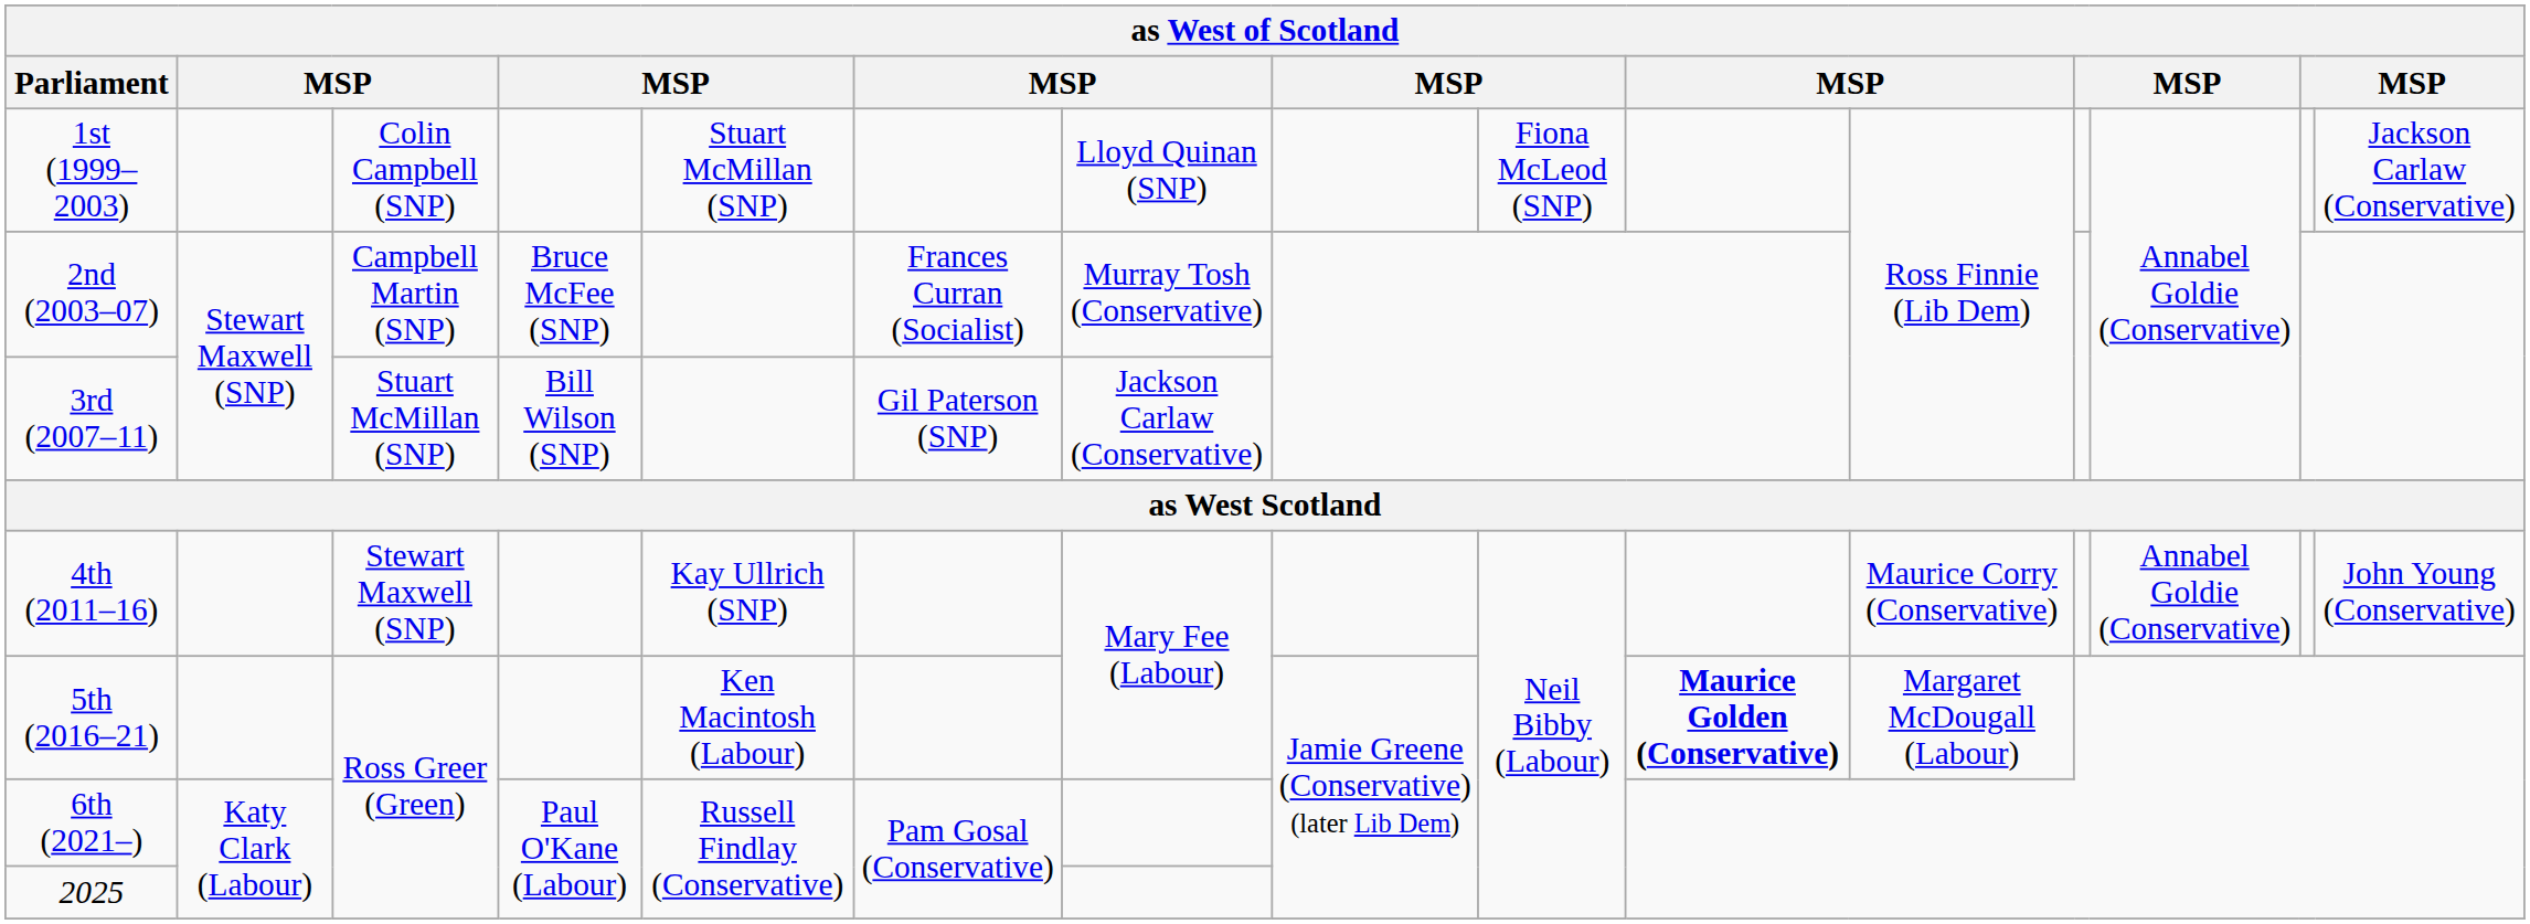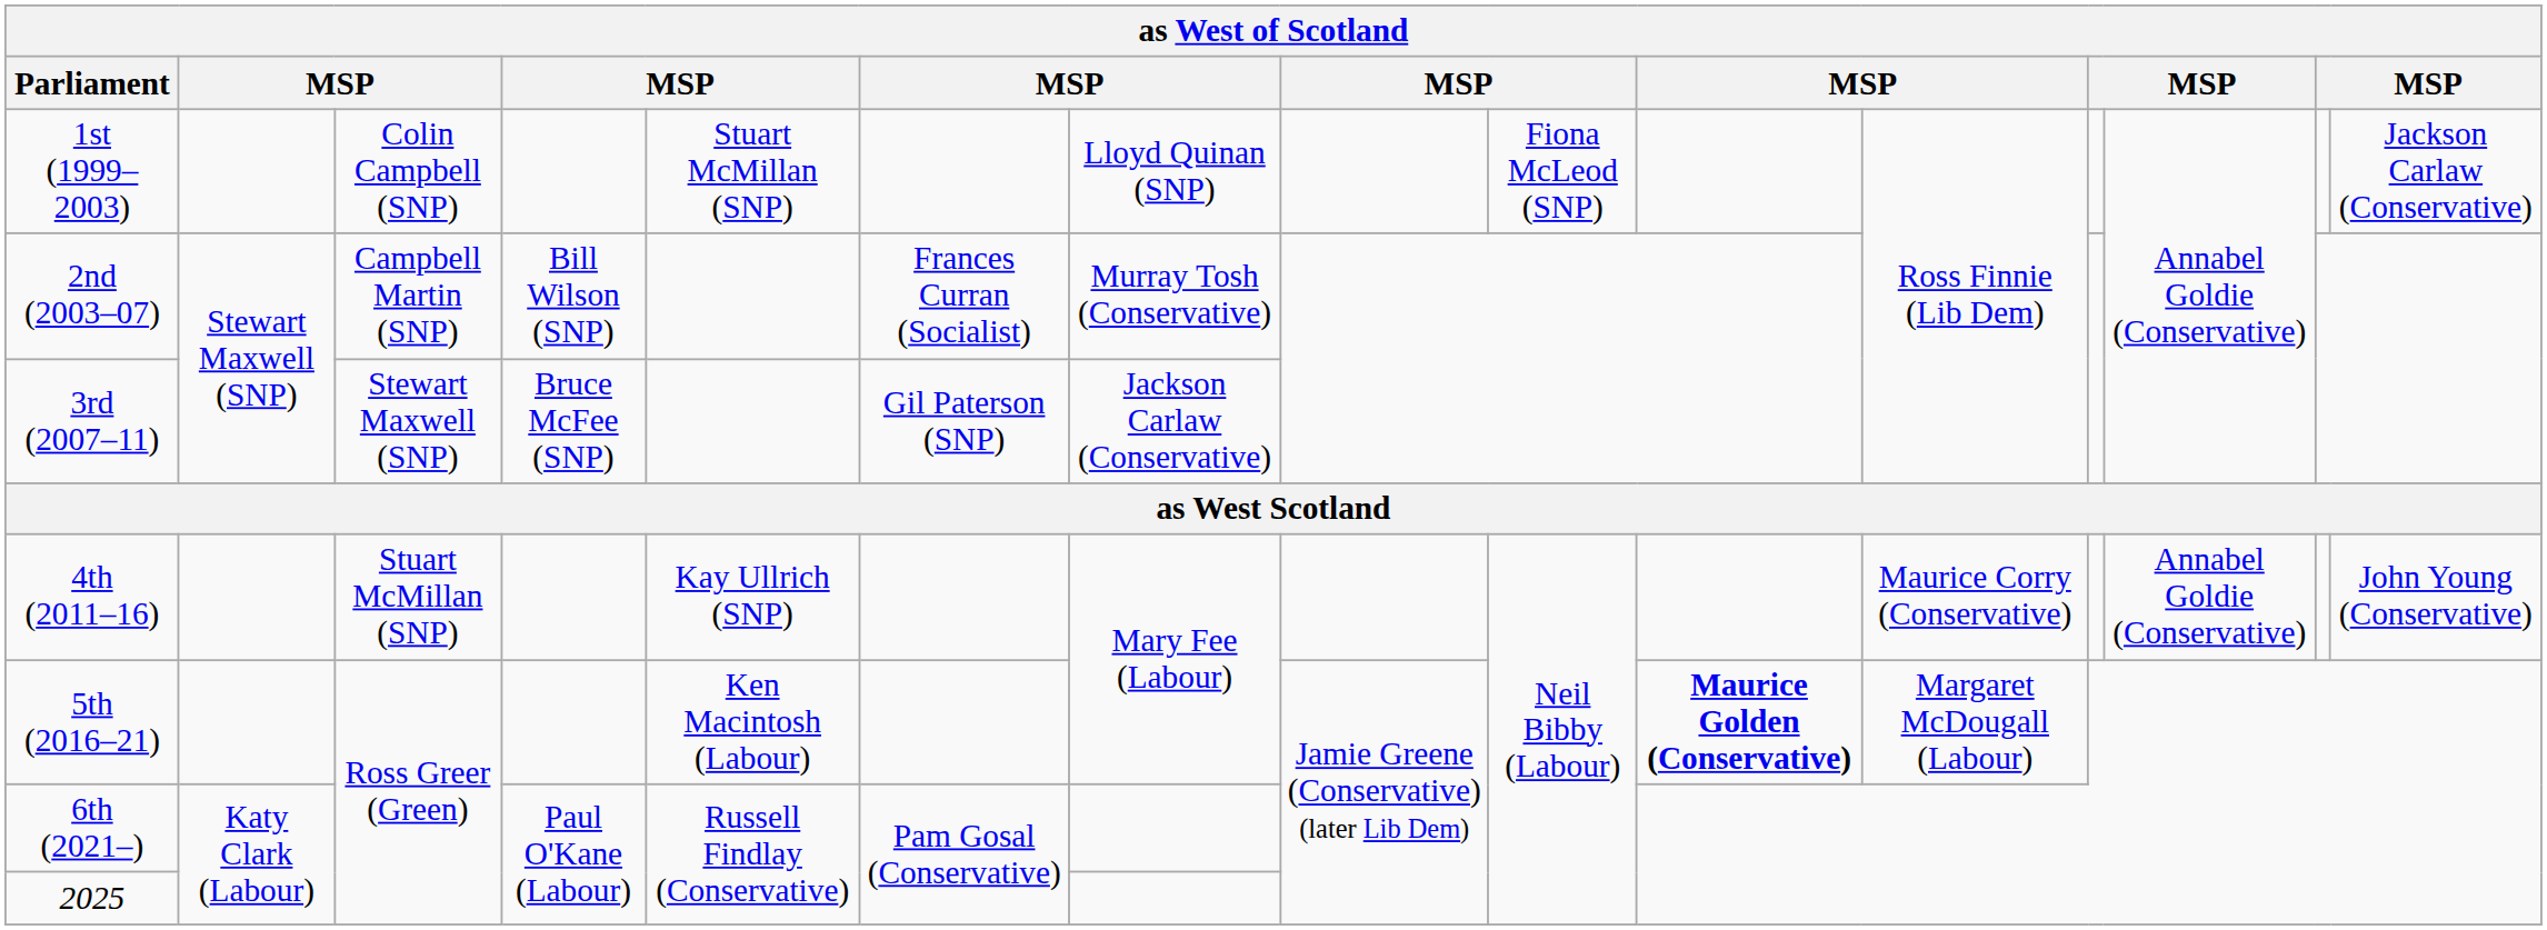2nd (2003–07) | column 4: Bruce McFee (SNP) -> Bill Wilson (SNP)
3rd (2007–11) | column 3: Stuart McMillan (SNP) -> Stewart Maxwell (SNP)
3rd (2007–11) | column 4: Bill Wilson (SNP) -> Bruce McFee (SNP)
4th (2011–16) | column 3: Stewart Maxwell (SNP) -> Stuart McMillan (SNP)
